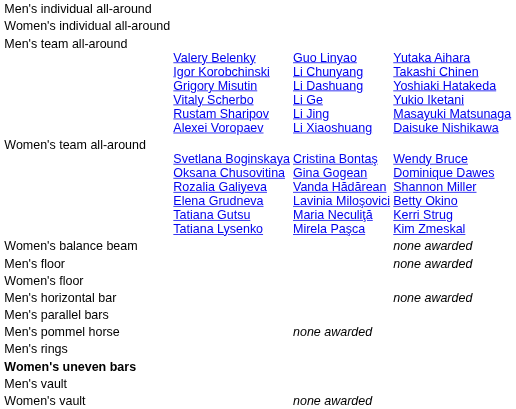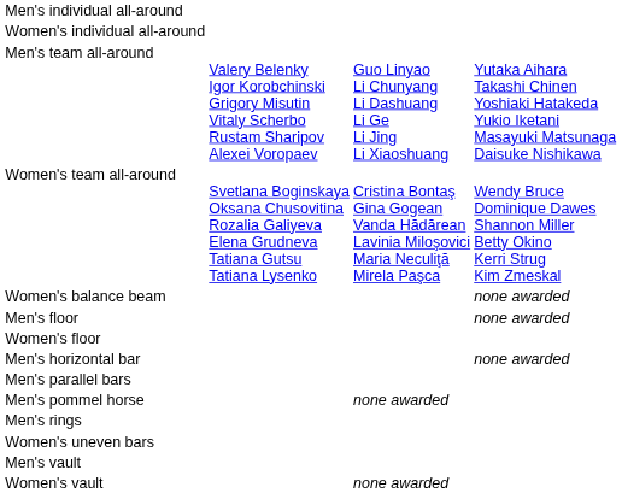Women's uneven bars | column 1: bold -> normal
